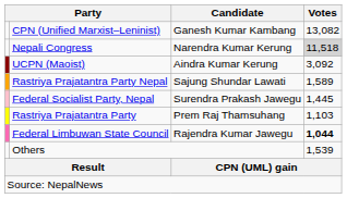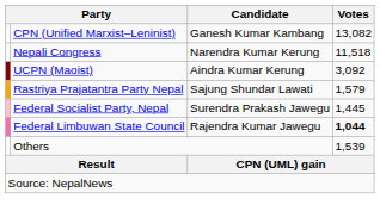Nepali Congress | Votes: lightgrey background -> no background
Rastriya Prajatantra Party Nepal | Votes: 1,589 -> 1,579
- row: Rastriya Prajatantra Party | Prem Raj Thamsuhang | 1,103
